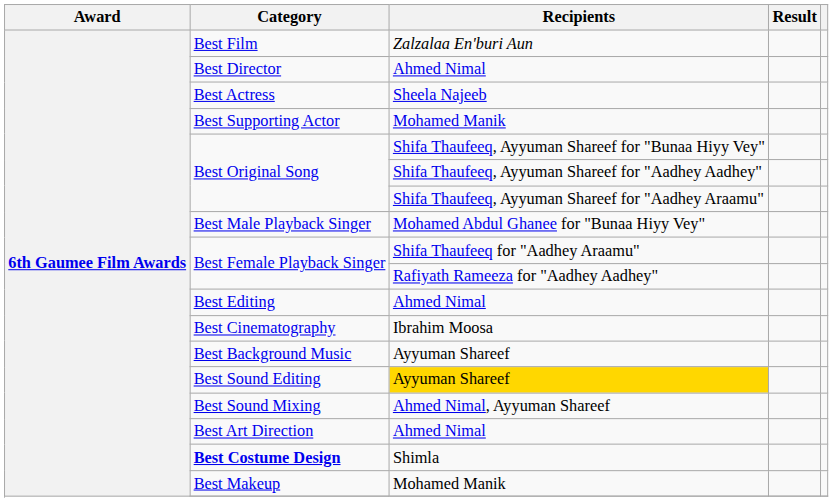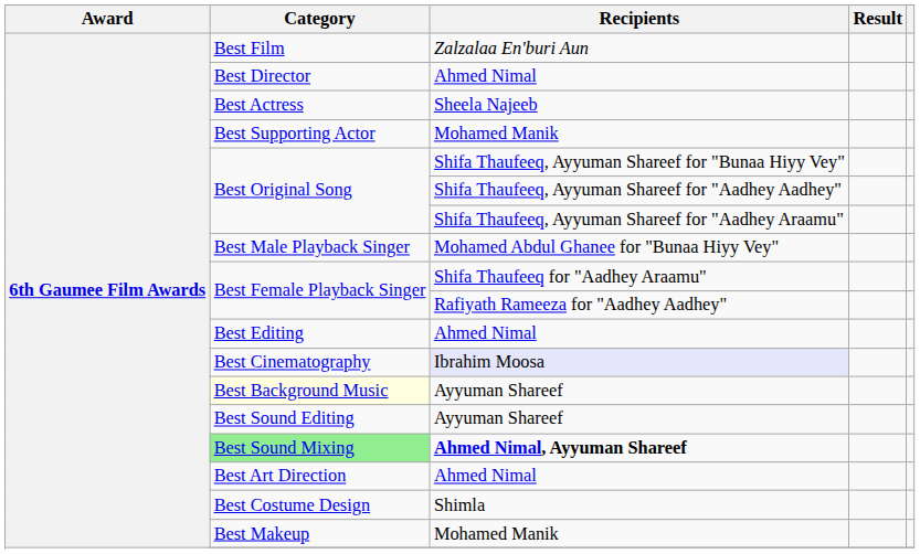Best Cinematography | Recipients: no background -> lavender background
Best Background Music | Category: no background -> lightyellow background
Best Sound Editing | Recipients: gold background -> no background
Best Sound Mixing | Category: no background -> lightgreen background
Best Sound Mixing | Recipients: normal -> bold
Best Costume Design | Category: bold -> normal
